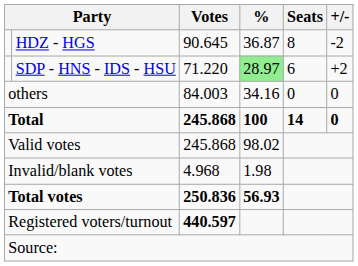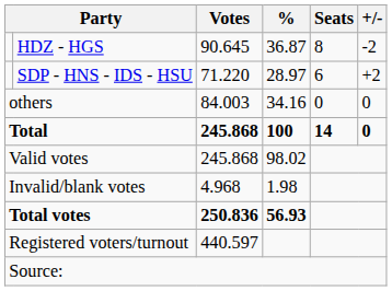SDP - HNS - IDS - HSU | %: lightgreen background -> no background
Registered voters/turnout | Votes: bold -> normal
